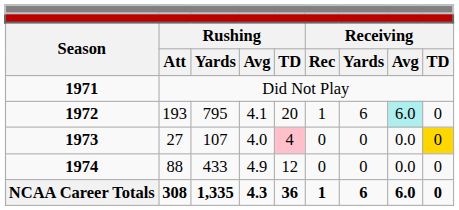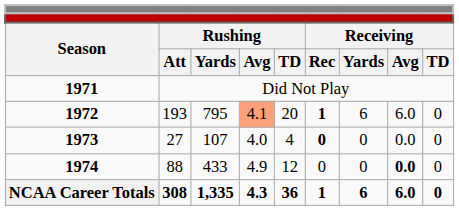1972 | column 4: no background -> lightsalmon background
1972 | column 6: normal -> bold
1972 | column 8: paleturquoise background -> no background
1973 | column 5: pink background -> no background
1973 | column 6: normal -> bold
1973 | column 9: gold background -> no background
1974 | column 8: normal -> bold
